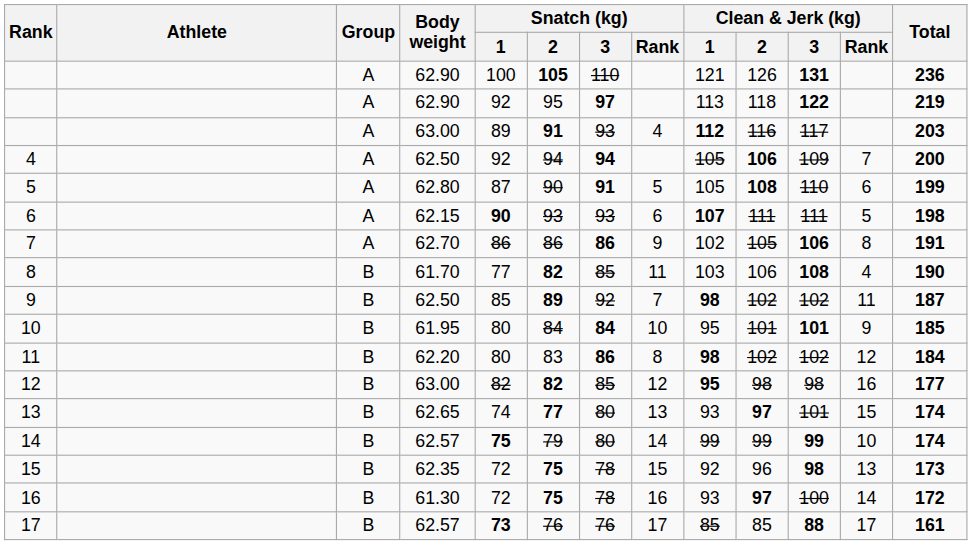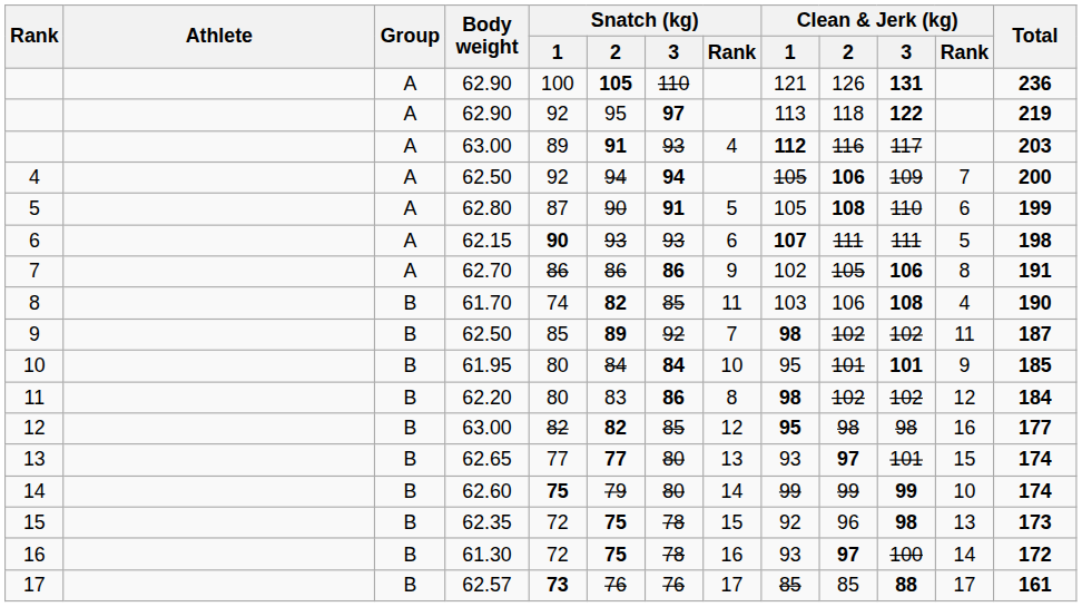row 10 | Snatch (kg) / 1: 77 -> 74
row 15 | Snatch (kg) / 1: 74 -> 77
row 16 | Body weight: 62.57 -> 62.60
